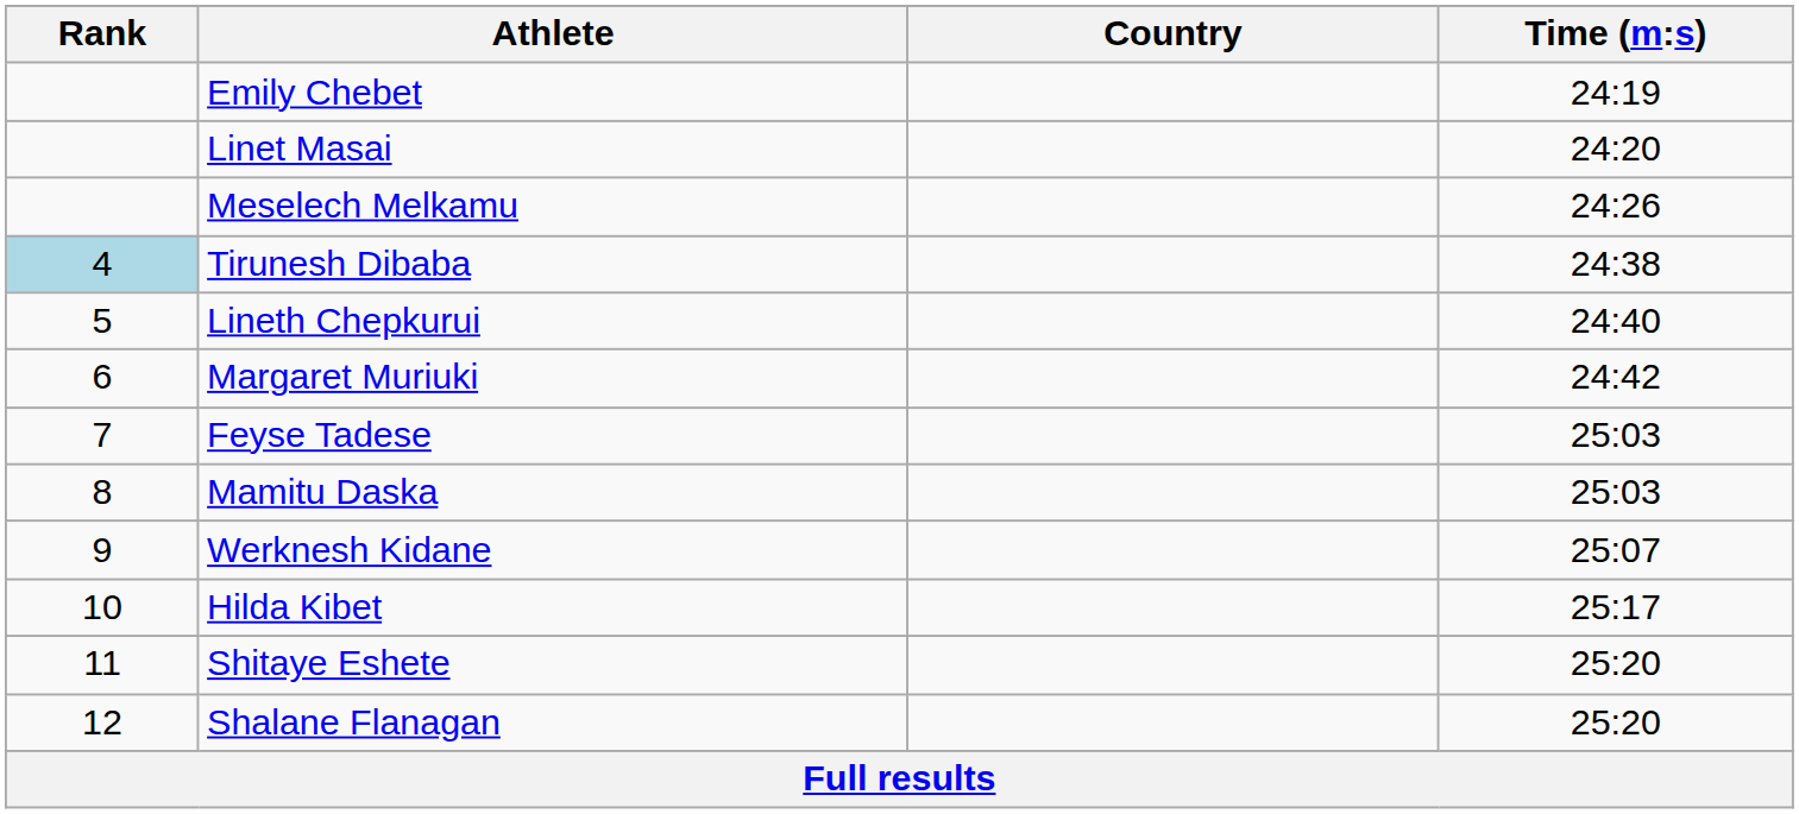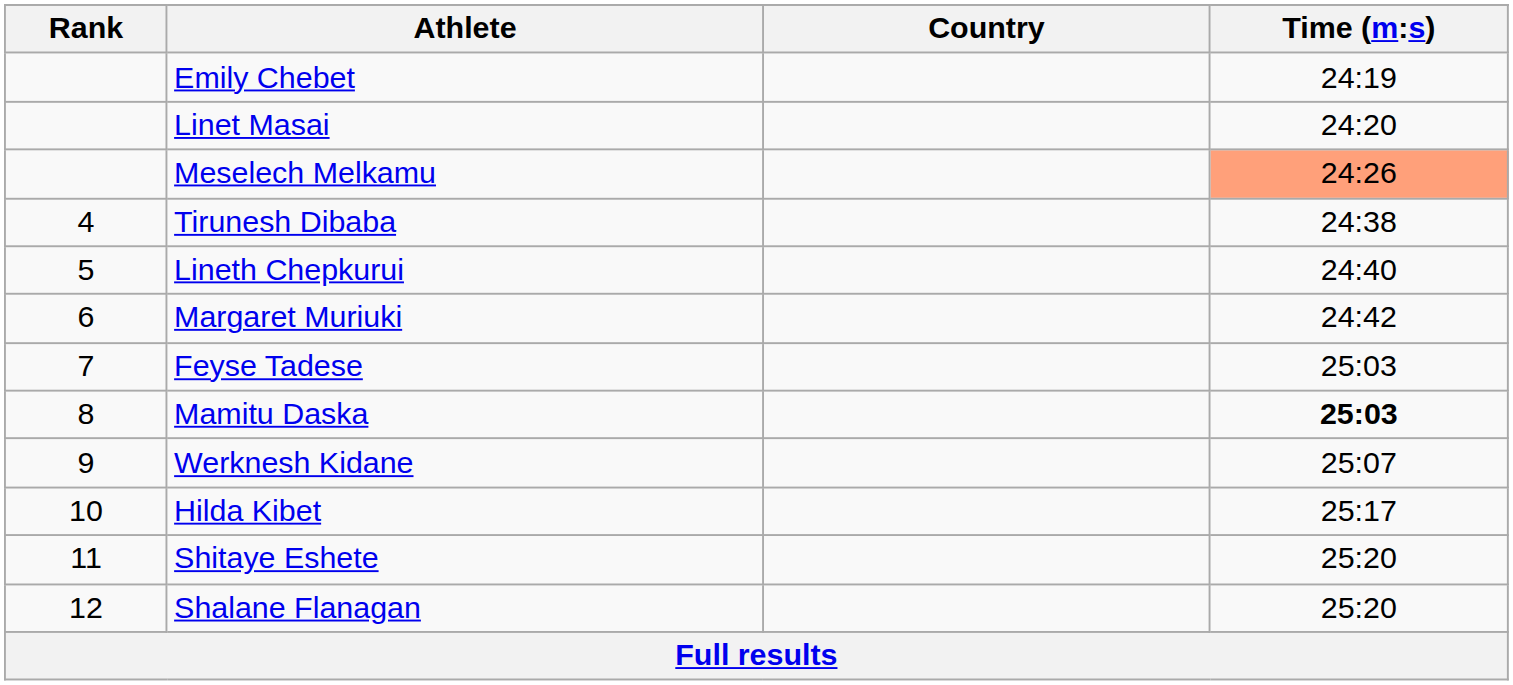Meselech Melkamu | Time (m:s): no background -> lightsalmon background
Tirunesh Dibaba | Rank: lightblue background -> no background
Mamitu Daska | Time (m:s): normal -> bold
